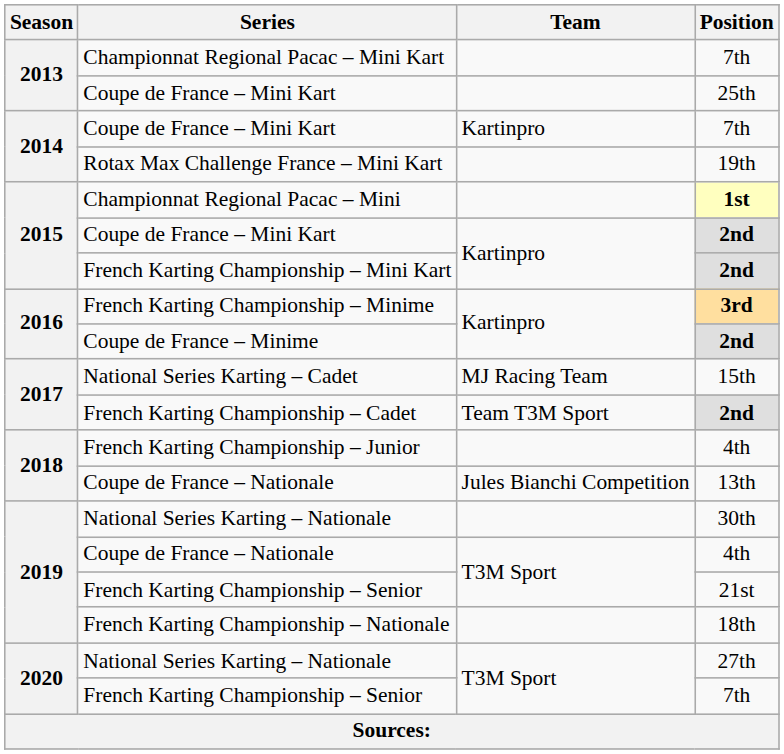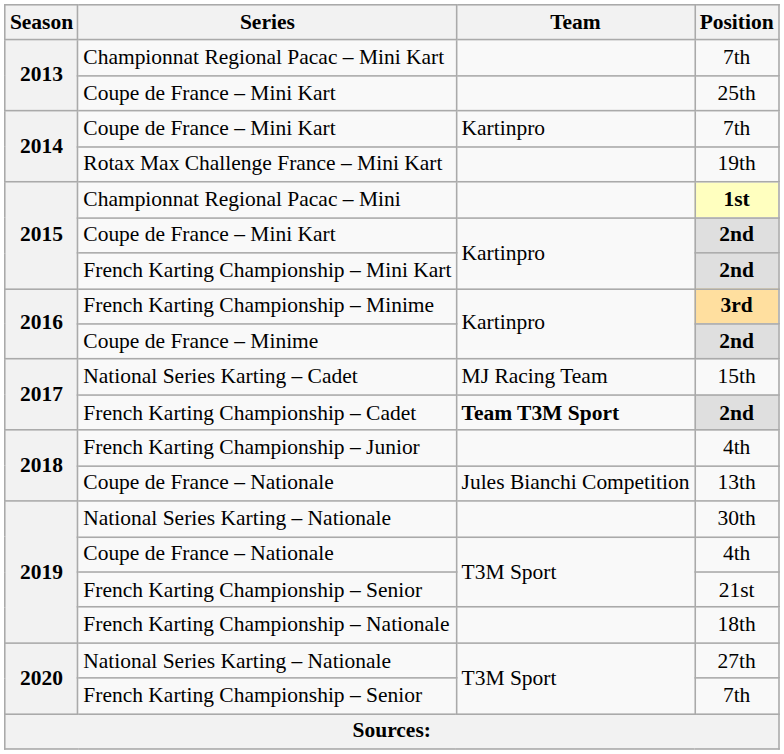French Karting Championship – Cadet | Team: normal -> bold
